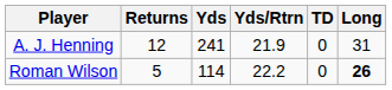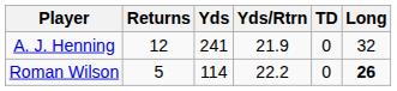A. J. Henning | Long: 31 -> 32
